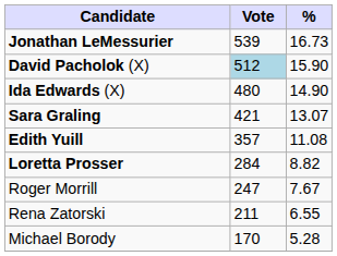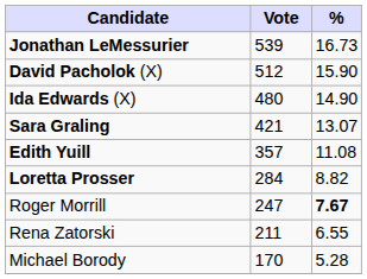David Pacholok (X) | Vote: lightblue background -> no background
Roger Morrill | %: normal -> bold
